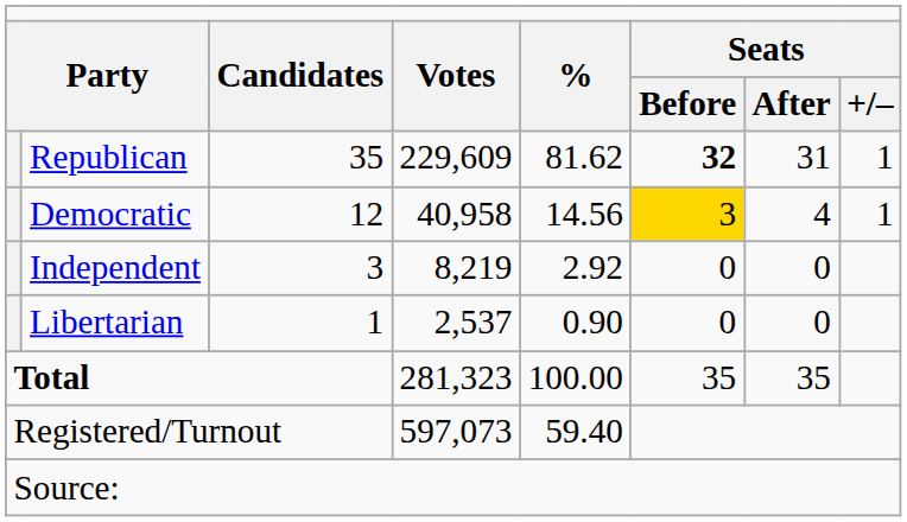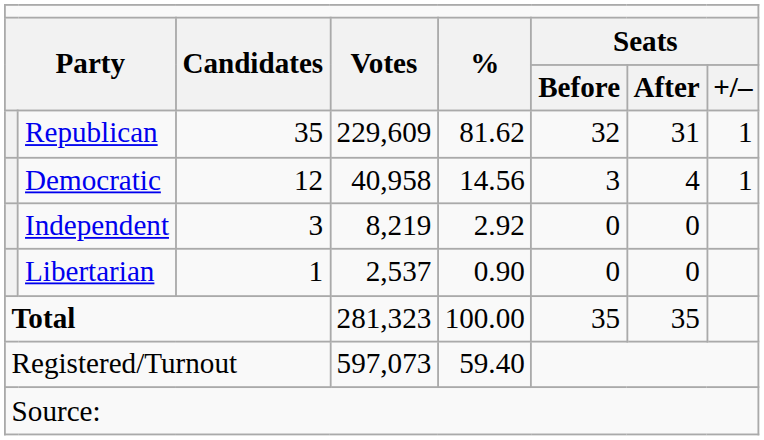Republican | column 6: bold -> normal
Democratic | column 6: gold background -> no background
